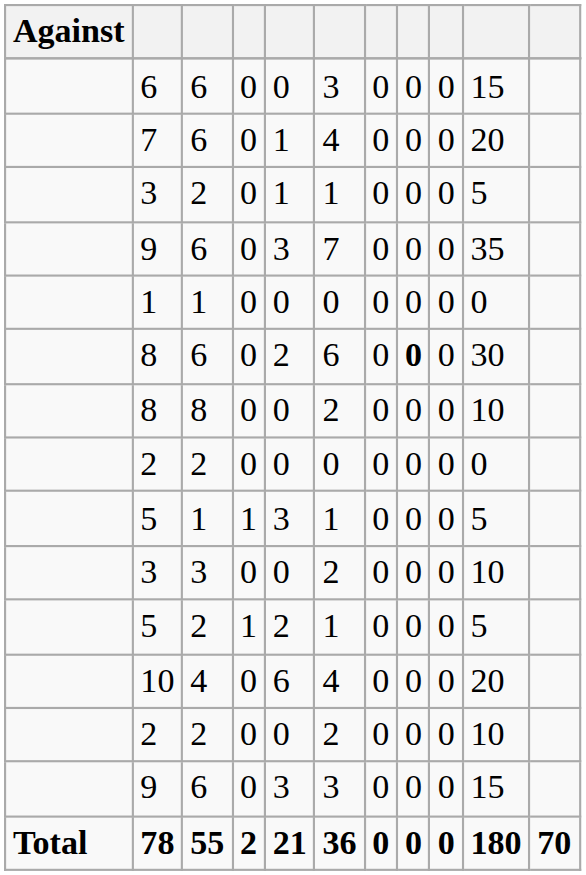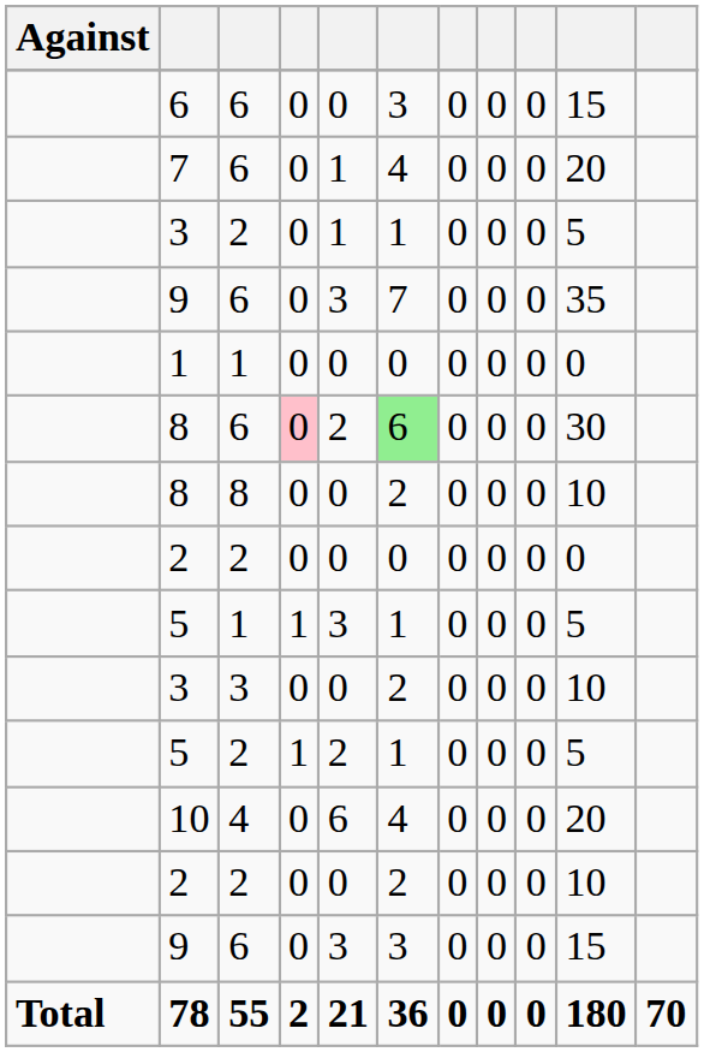8 / 6 | column 4: no background -> pink background
8 / 6 | column 6: no background -> lightgreen background
8 / 6 | column 8: bold -> normal
